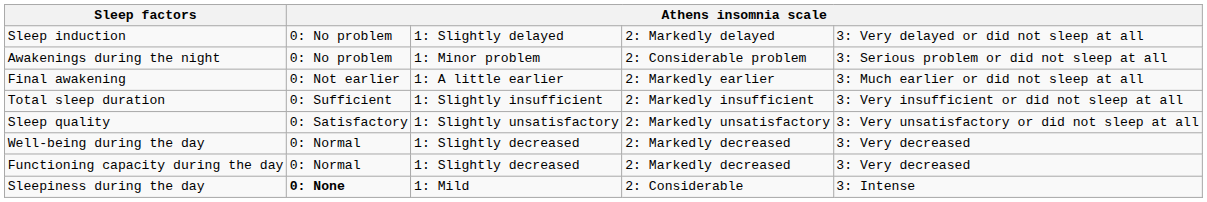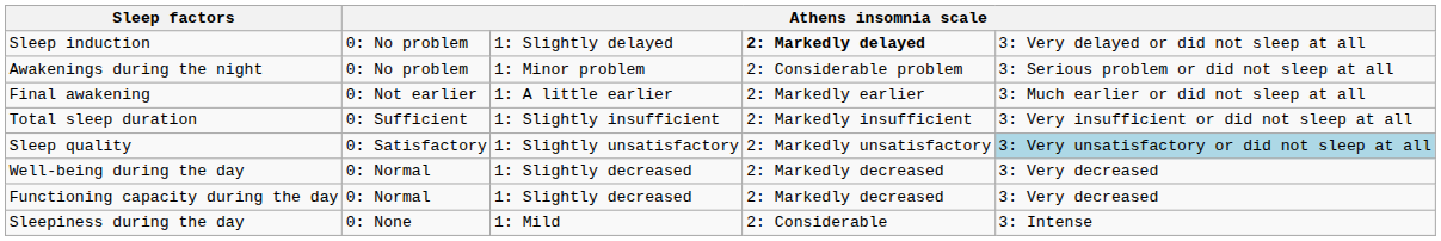Sleep induction | column 4: normal -> bold
Sleep quality | column 5: no background -> lightblue background
Sleepiness during the day | column 2: bold -> normal
